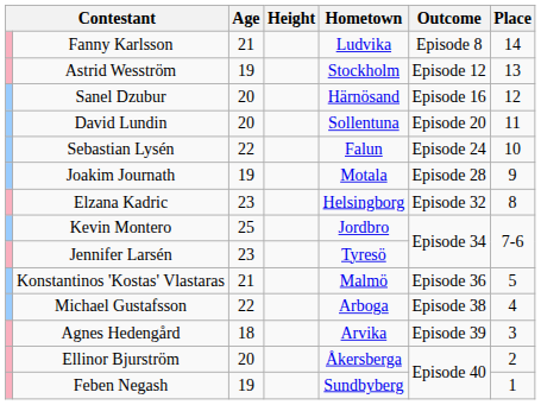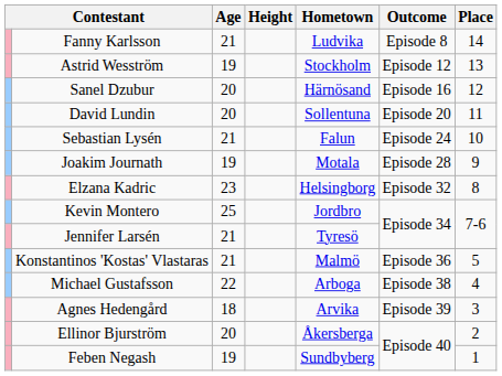Sebastian Lysén | Age: 22 -> 21
Jennifer Larsén | Age: 23 -> 21
